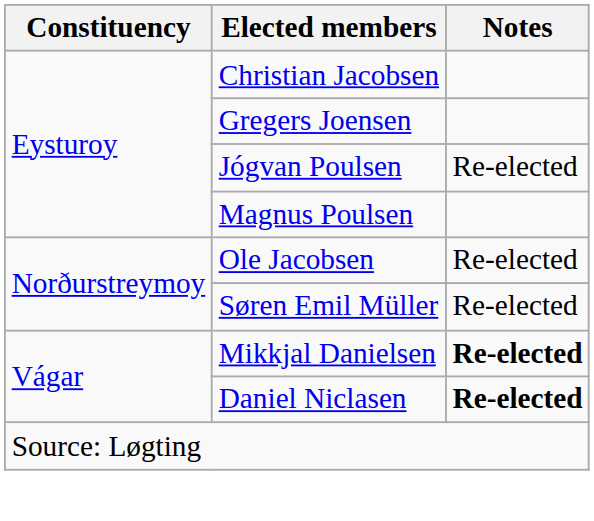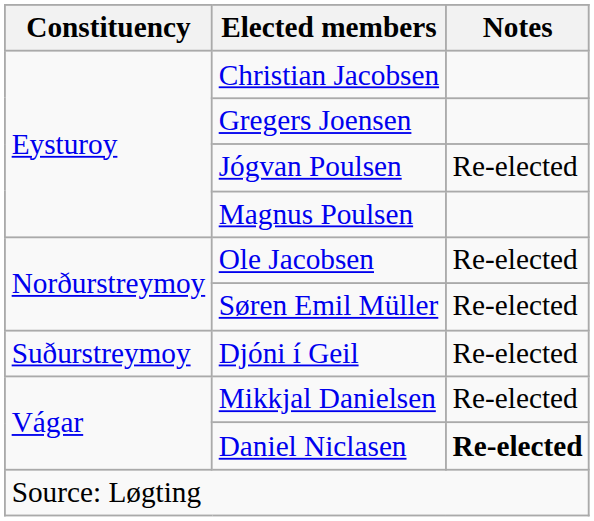+ row: Suðurstreymoy | Djóni í Geil | Re-elected
Mikkjal Danielsen | Notes: bold -> normal
